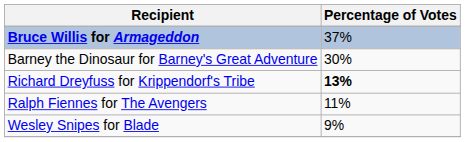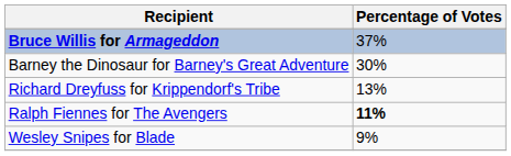Richard Dreyfuss for Krippendorf's Tribe | Percentage of Votes: bold -> normal
Ralph Fiennes for The Avengers | Percentage of Votes: normal -> bold
